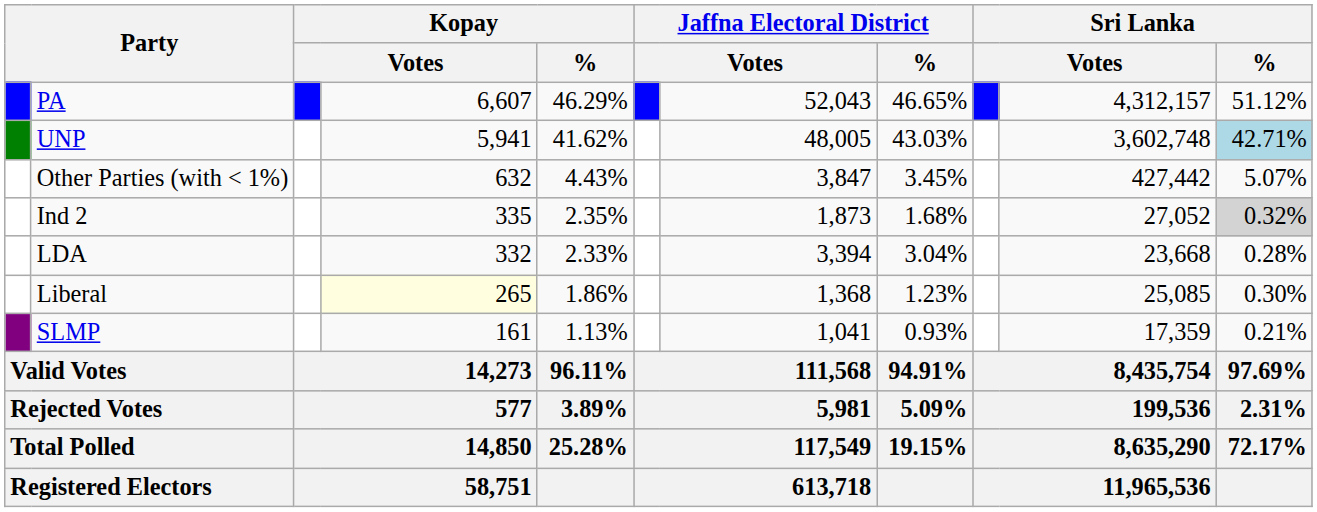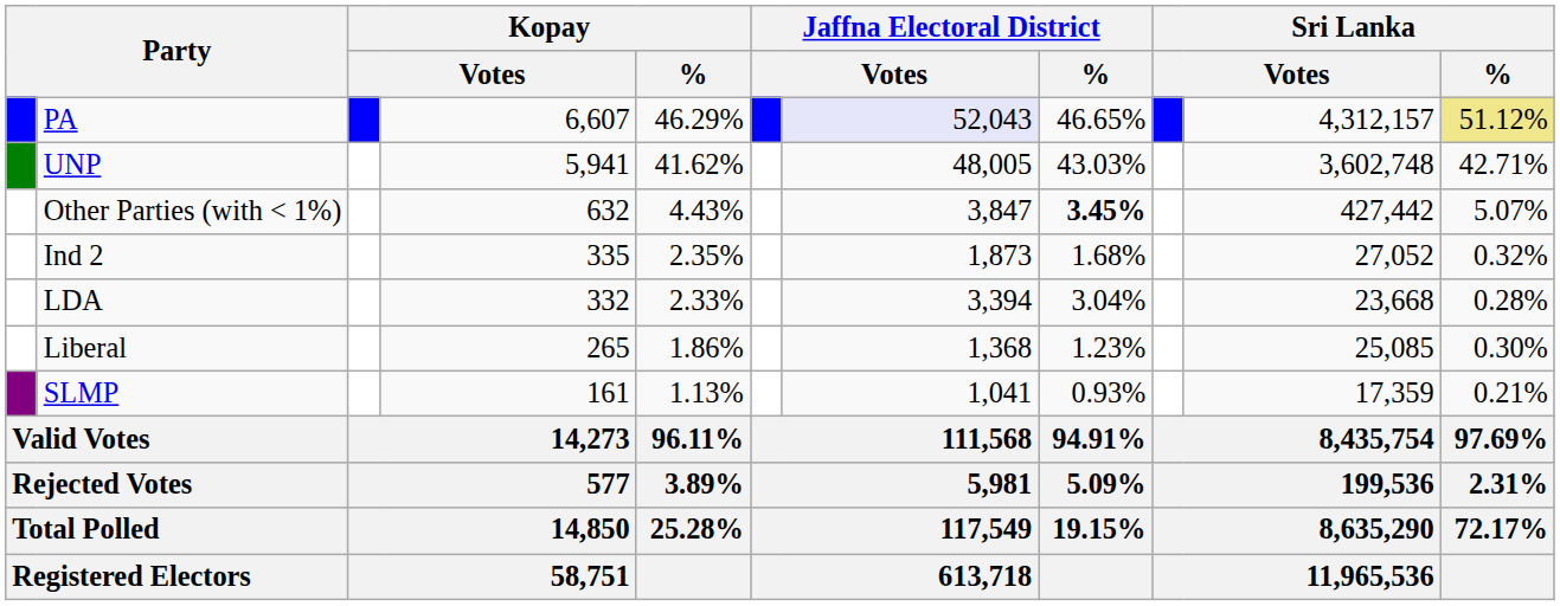PA | column 7: no background -> lavender background
PA | Sri Lanka / %: no background -> khaki background
UNP | Sri Lanka / %: lightblue background -> no background
Other Parties (with < 1%) | Jaffna Electoral District / %: normal -> bold
Ind 2 | Sri Lanka / %: lightgrey background -> no background
Liberal | column 4: lightyellow background -> no background
